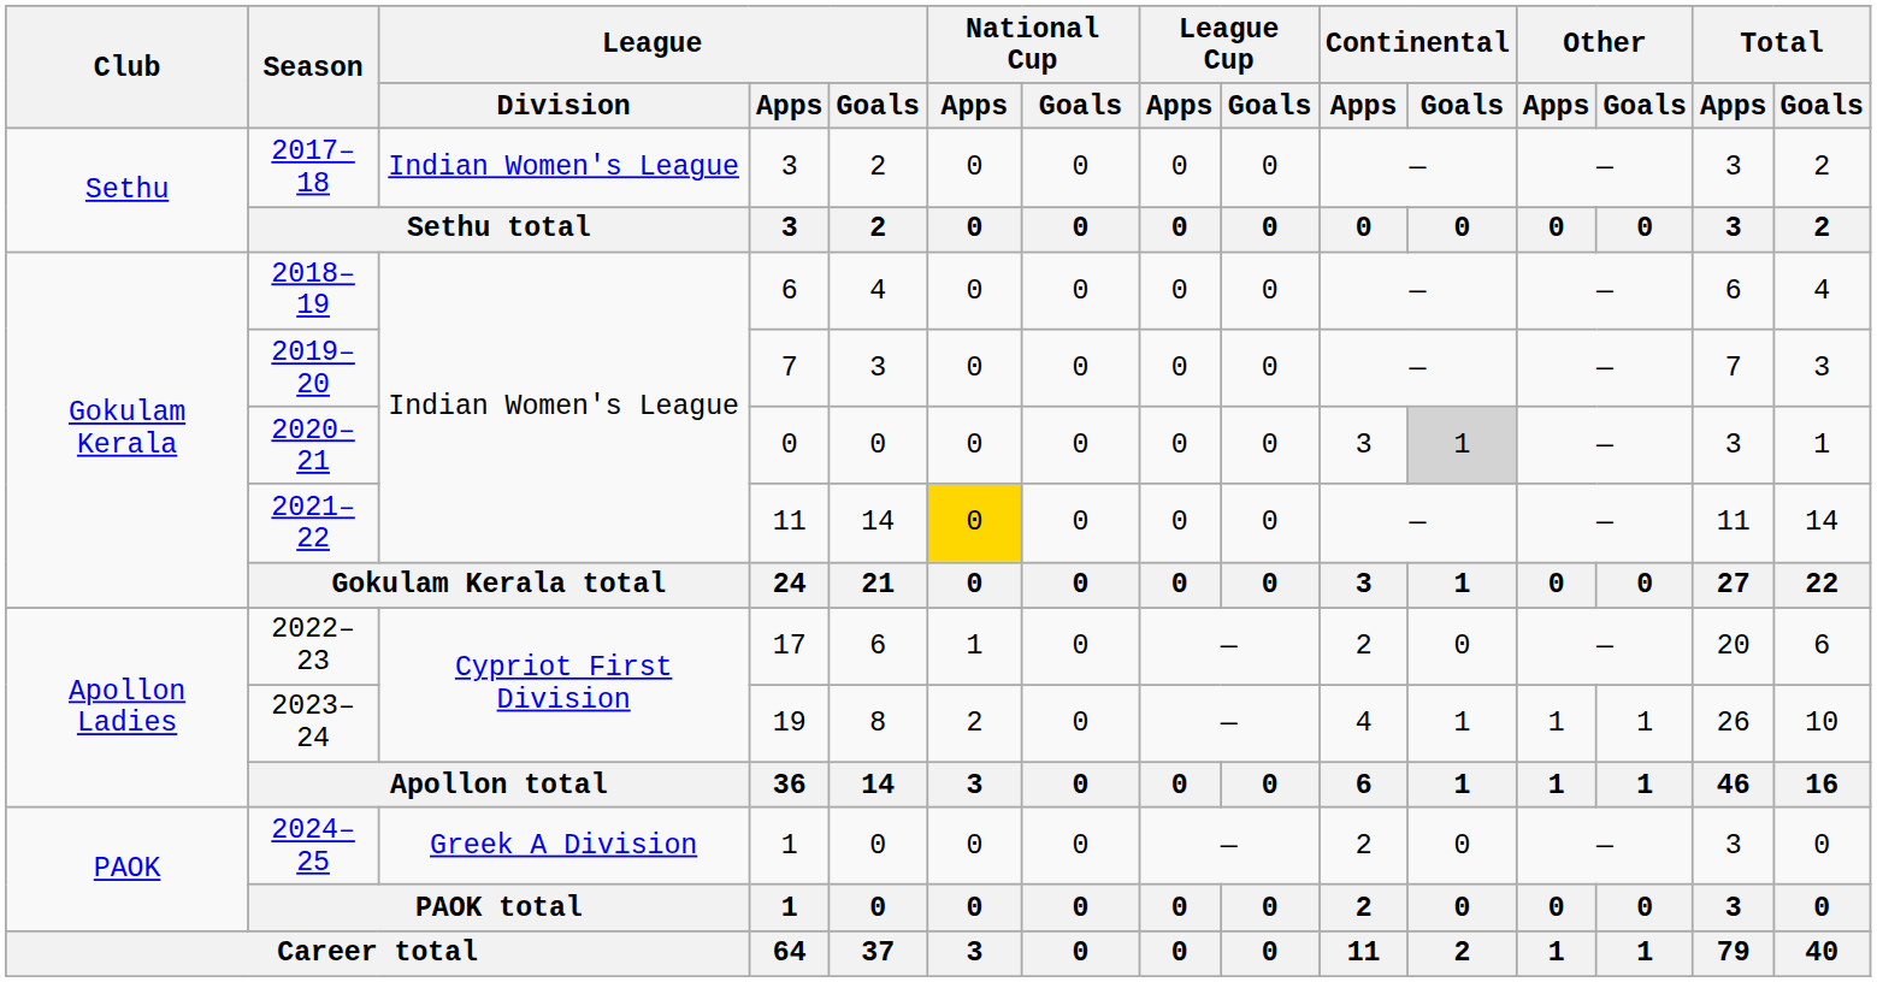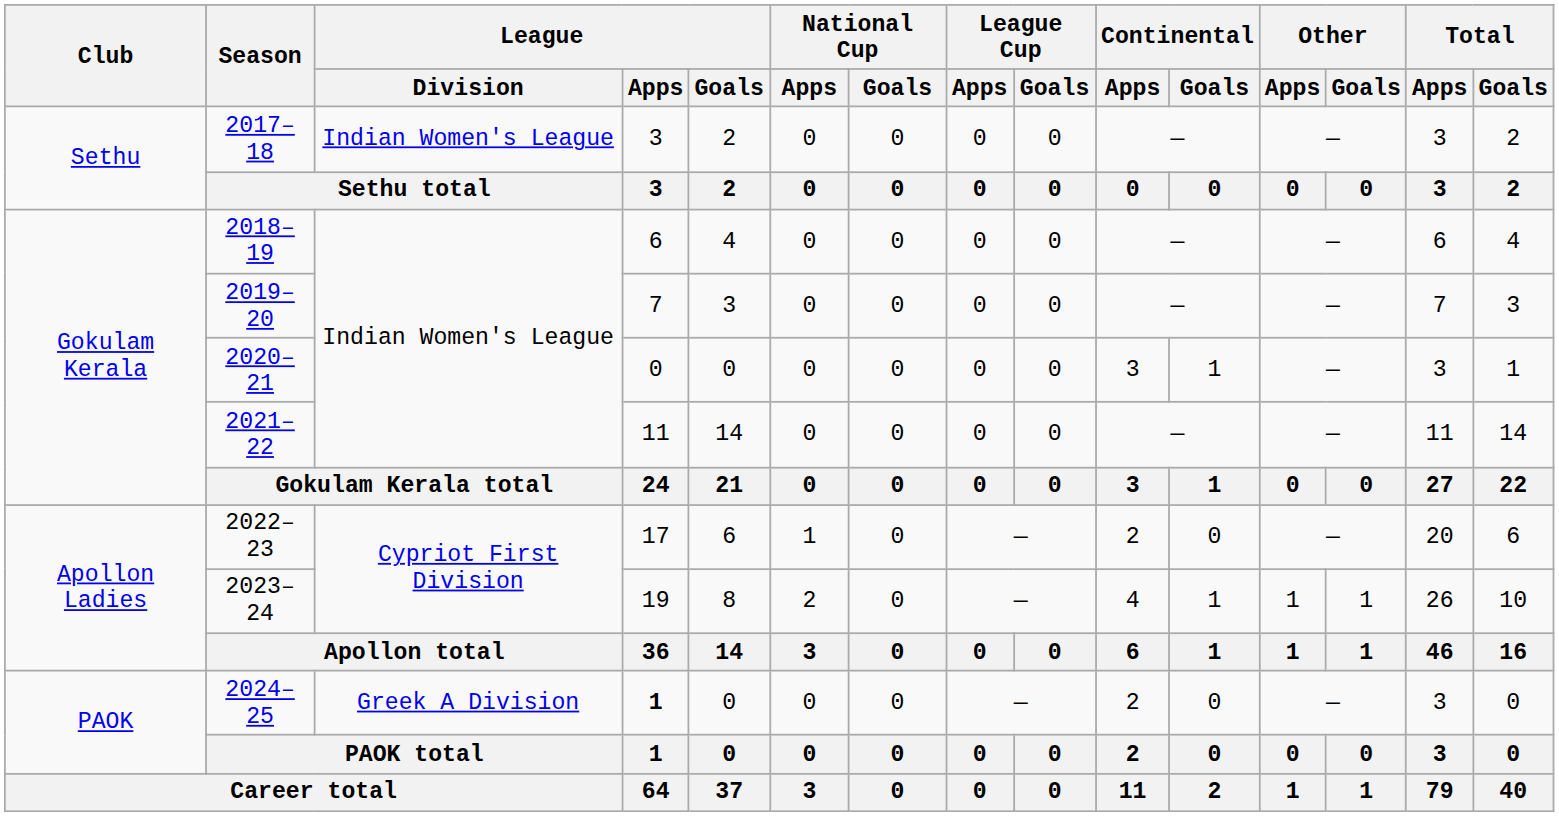2020–21 | Continental / Goals: lightgrey background -> no background
2021–22 | National Cup / Apps: gold background -> no background
2024–25 | League / Apps: normal -> bold
